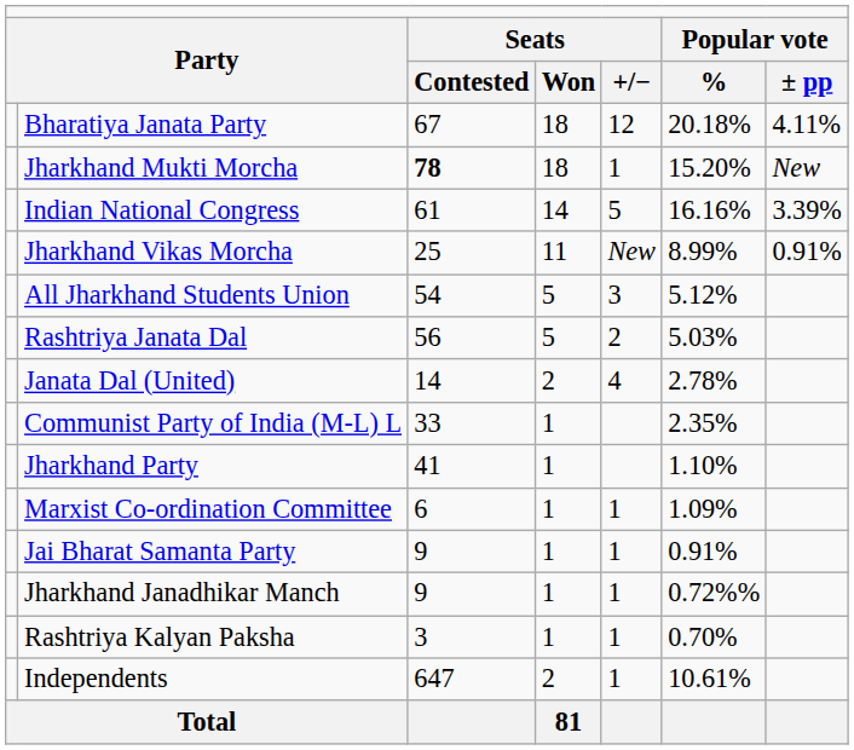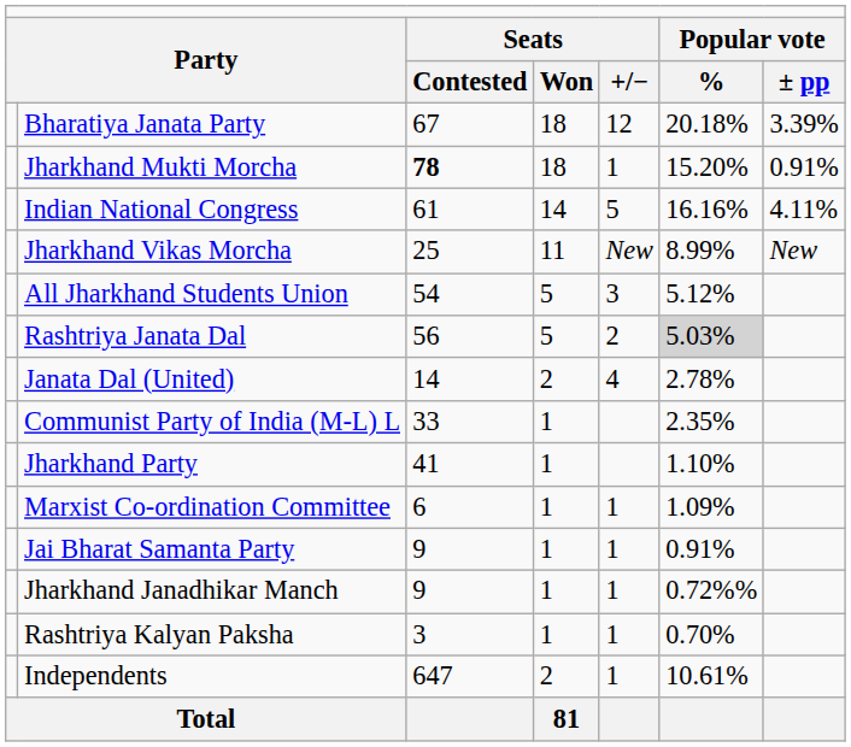Bharatiya Janata Party | column 7: 4.11% -> 3.39%
Jharkhand Mukti Morcha | column 7: New -> 0.91%
Indian National Congress | column 7: 3.39% -> 4.11%
Jharkhand Vikas Morcha | column 7: 0.91% -> New
Rashtriya Janata Dal | column 6: no background -> lightgrey background
